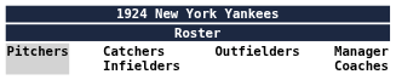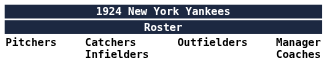Pitchers | column 1: lightgrey background -> no background
